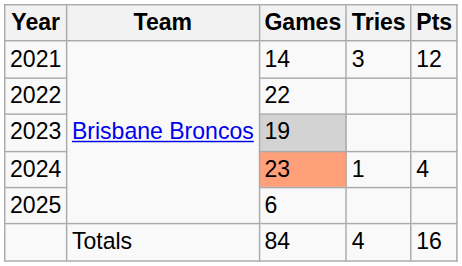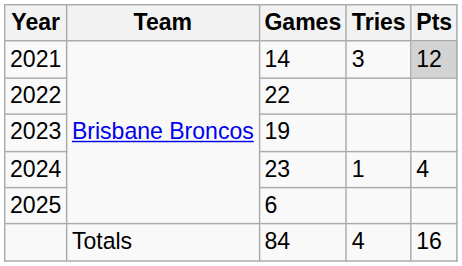2021 | Pts: no background -> lightgrey background
2023 | Games: lightgrey background -> no background
2024 | Games: lightsalmon background -> no background
